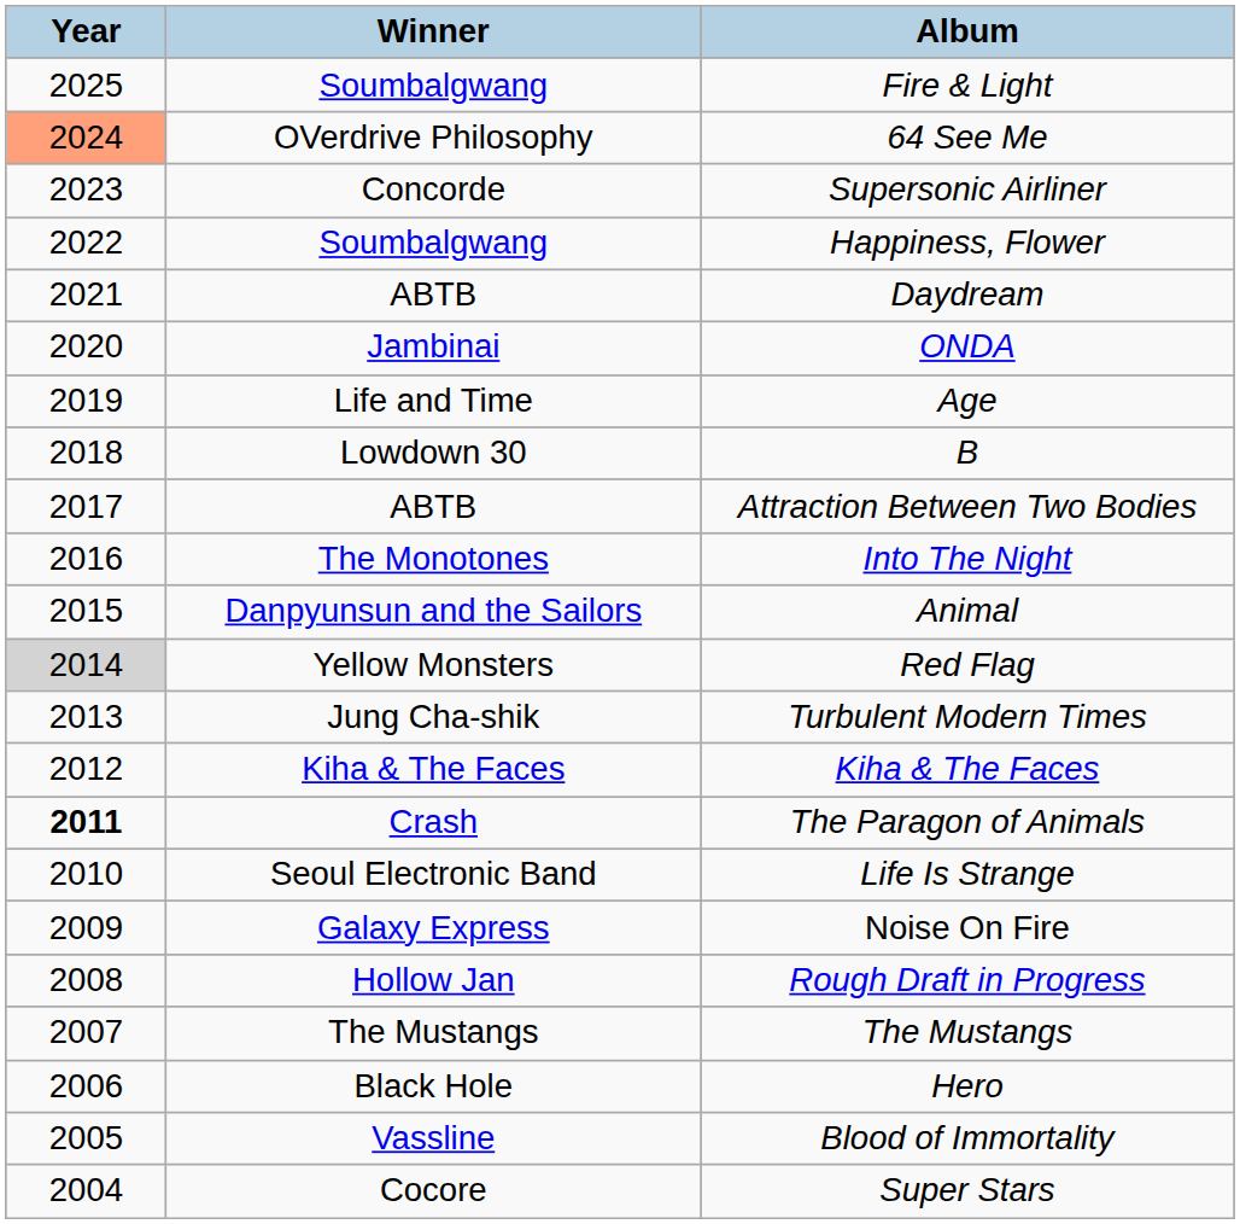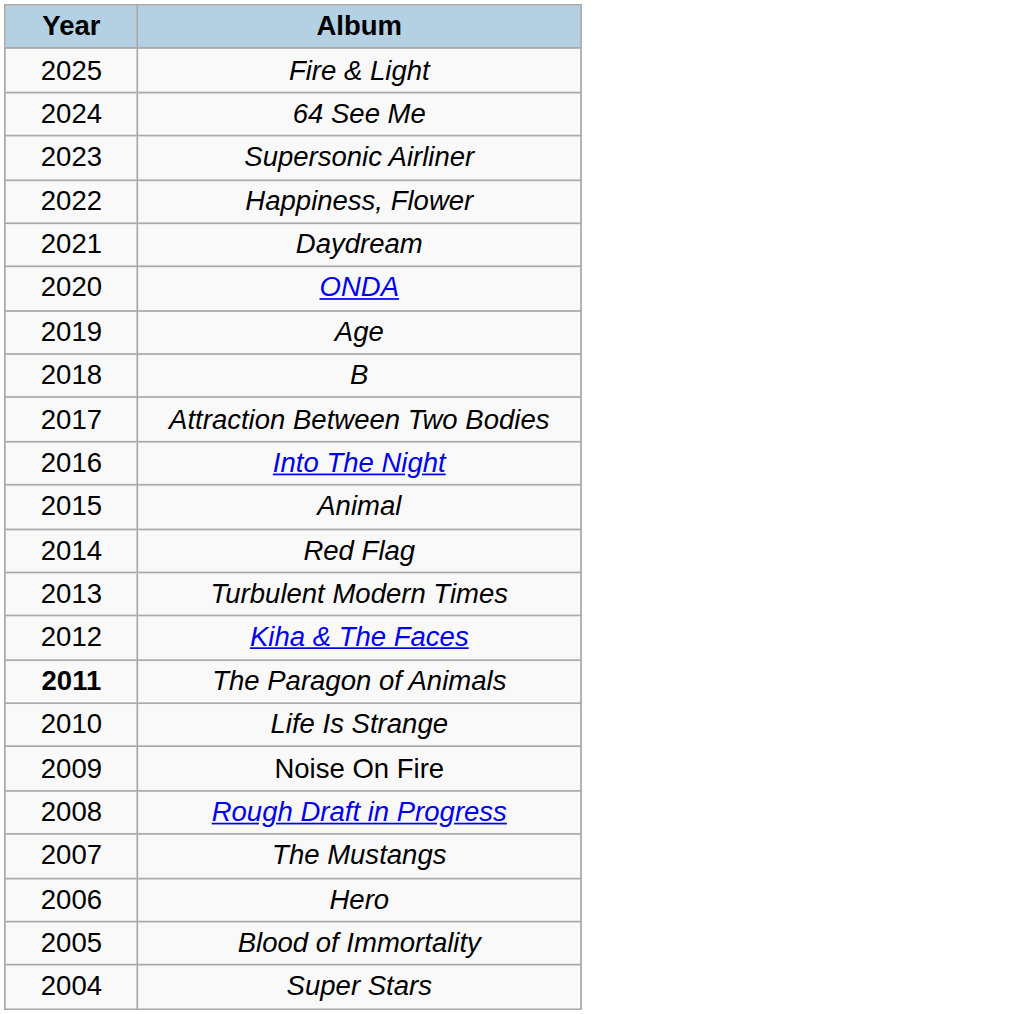- column: Winner | Soumbalgwang | OVerdrive Philosophy | Concorde | Soumbalgwang | ABTB | Jambinai | Life and Time | Lowdown 30 | ABTB | The Monotones | Danpyunsun and the Sailors | Yellow Monsters | Jung Cha-shik | Kiha & The Faces | Crash | Seoul Electronic Band | Galaxy Express | Hollow Jan | The Mustangs | Black Hole | Vassline | Cocore
64 See Me | Year: lightsalmon background -> no background
Red Flag | Year: lightgrey background -> no background
